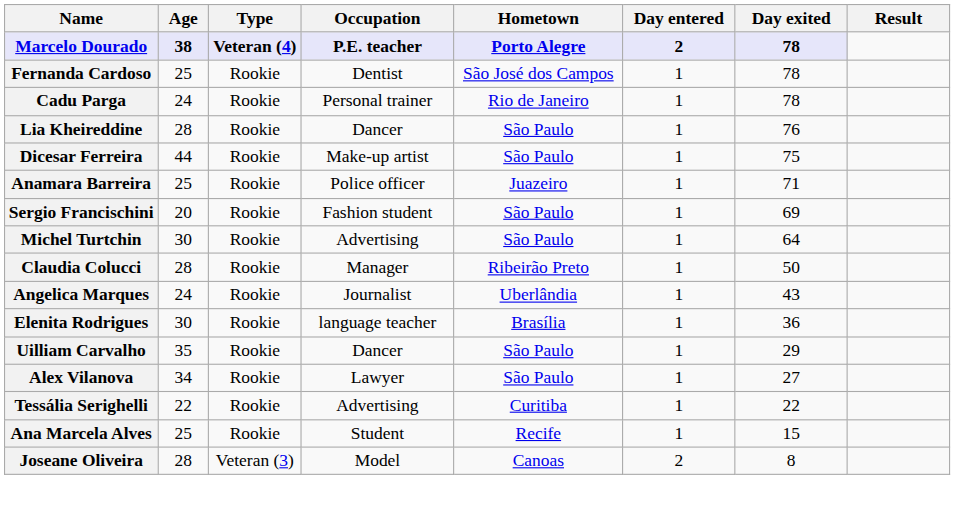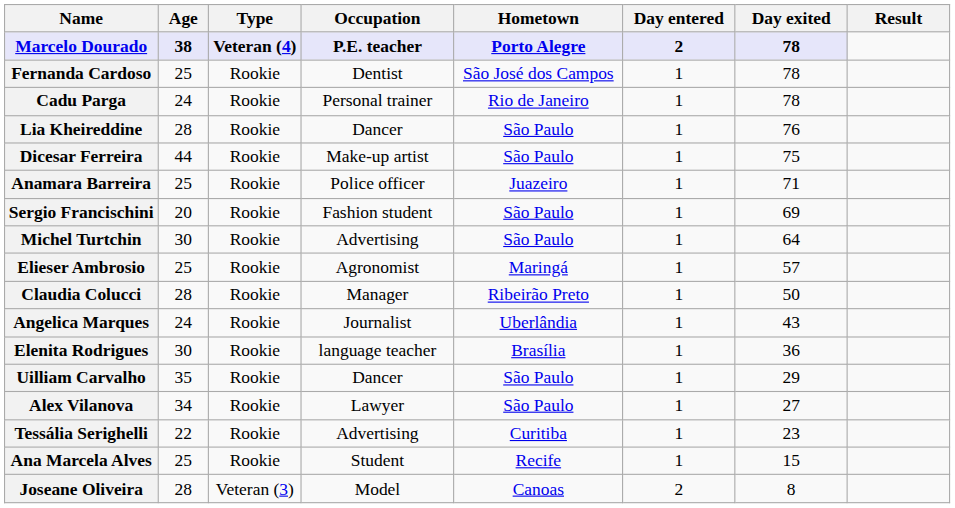+ row: Elieser Ambrosio | 25 | Rookie | Agronomist | Maringá | 1 | 57
Tessália Serighelli | Day exited: 22 -> 23
